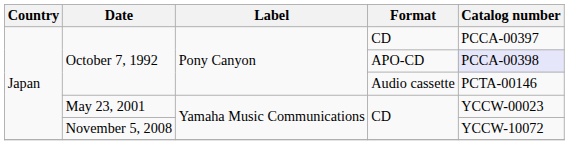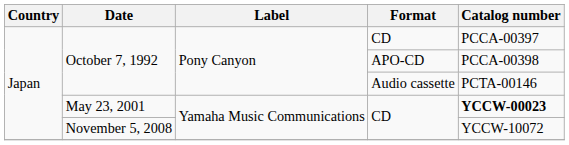October 7, 1992 / APO-CD | Catalog number: lavender background -> no background
May 23, 2001 | Catalog number: normal -> bold
